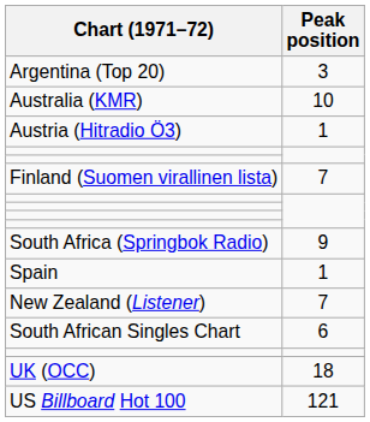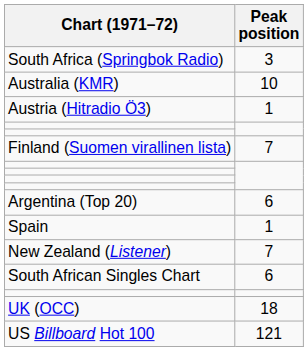row 2 | Chart (1971–72): Argentina (Top 20) -> South Africa (Springbok Radio)
row 12 | Chart (1971–72): South Africa (Springbok Radio) -> Argentina (Top 20)
row 12 | Peak position: 9 -> 6
